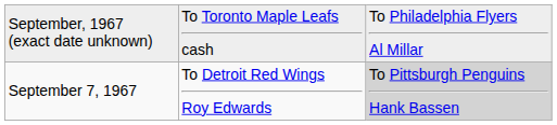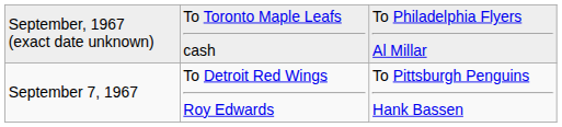September 7, 1967 | column 3: lightgrey background -> no background
